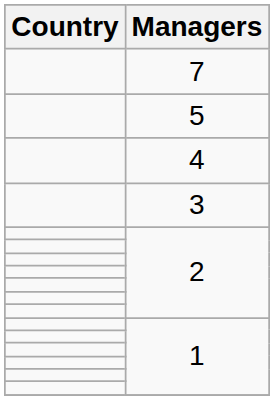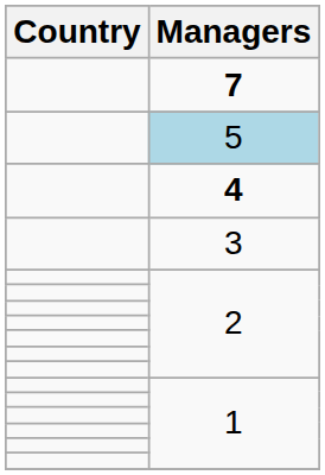row 2 | Managers: normal -> bold
row 3 | Managers: no background -> lightblue background
row 4 | Managers: normal -> bold
